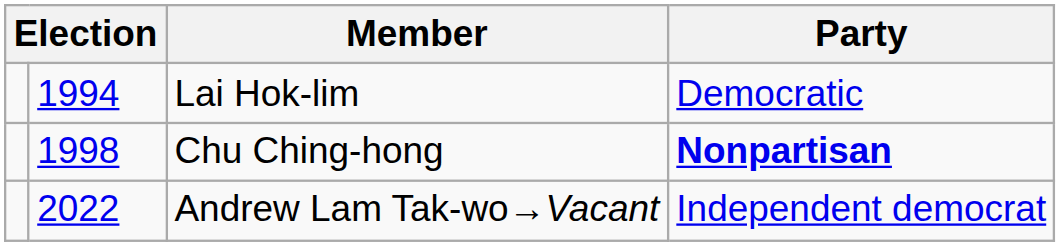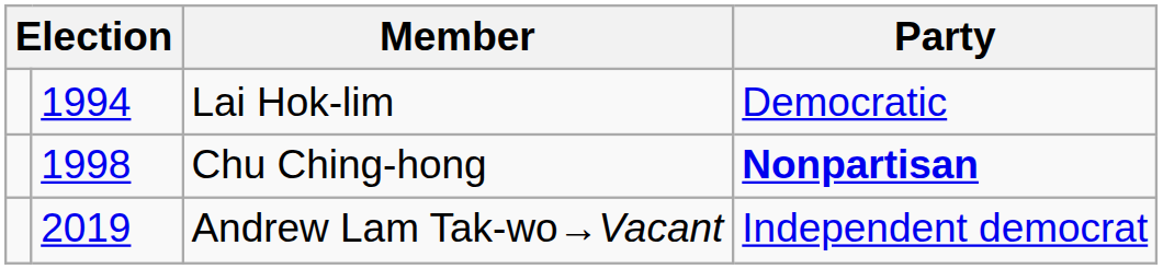Andrew Lam Tak-wo→Vacant | column 2: 2022 -> 2019
